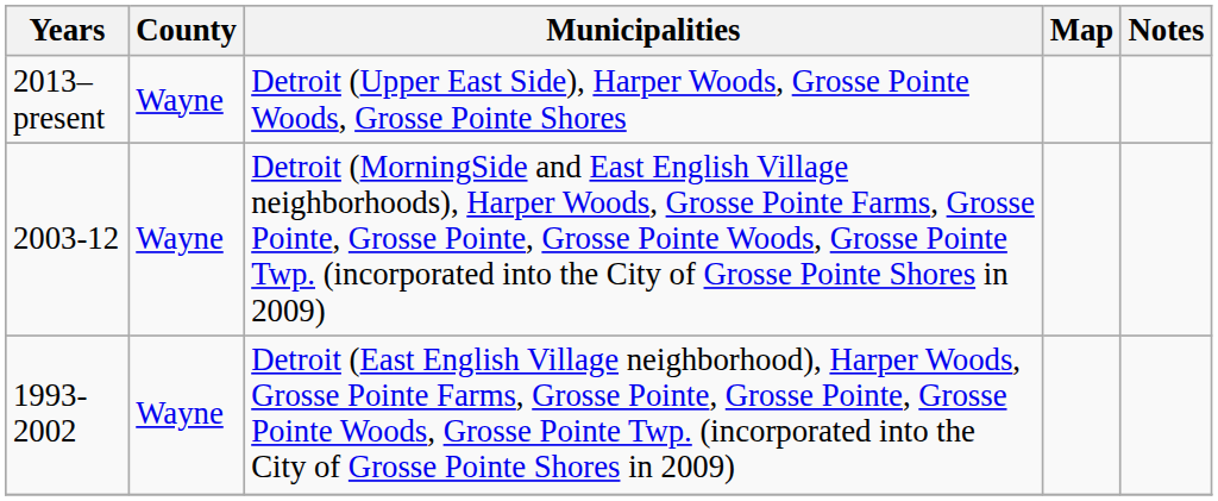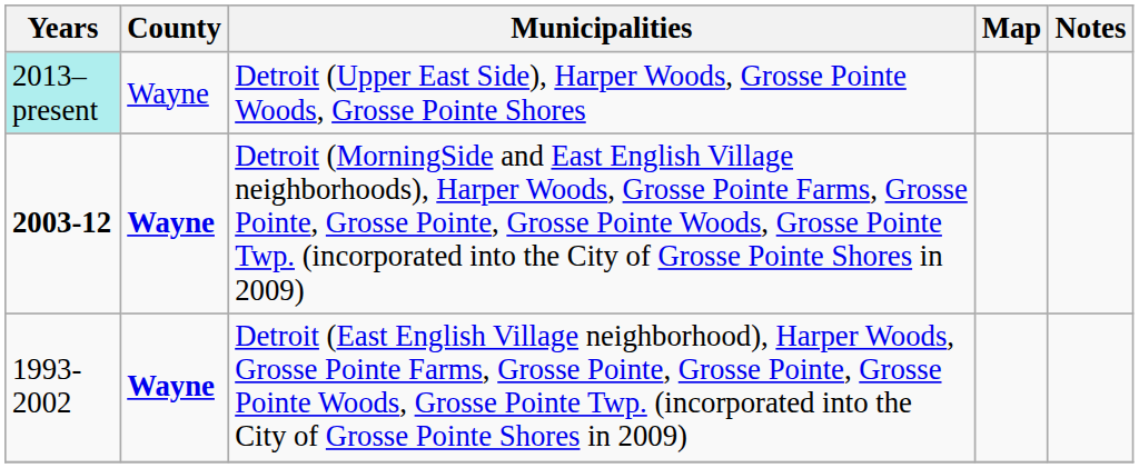row 2 | Years: no background -> paleturquoise background
row 3 | Years: normal -> bold
row 3 | County: normal -> bold
row 4 | County: normal -> bold
